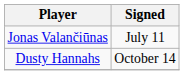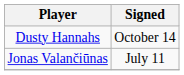rows swapped: Jonas Valančiūnas <-> Dusty Hannahs
